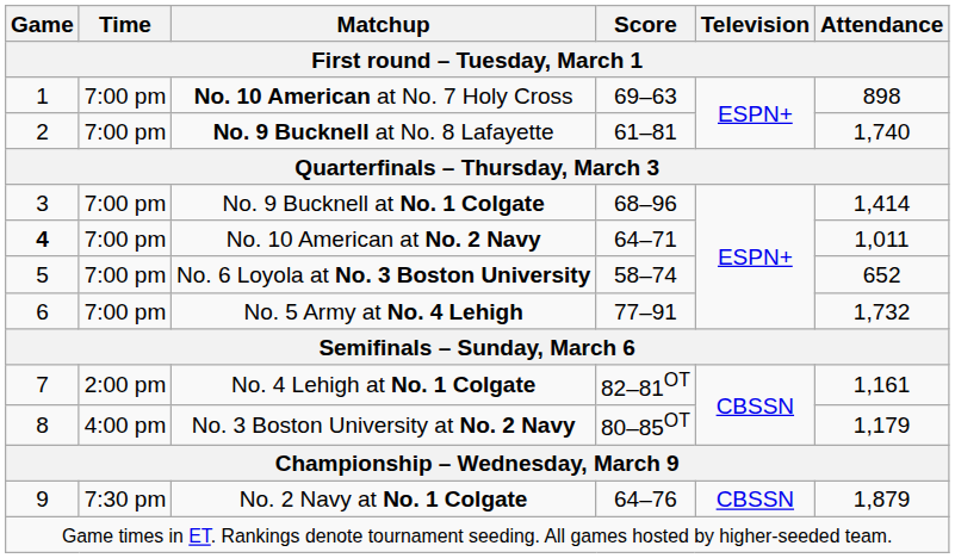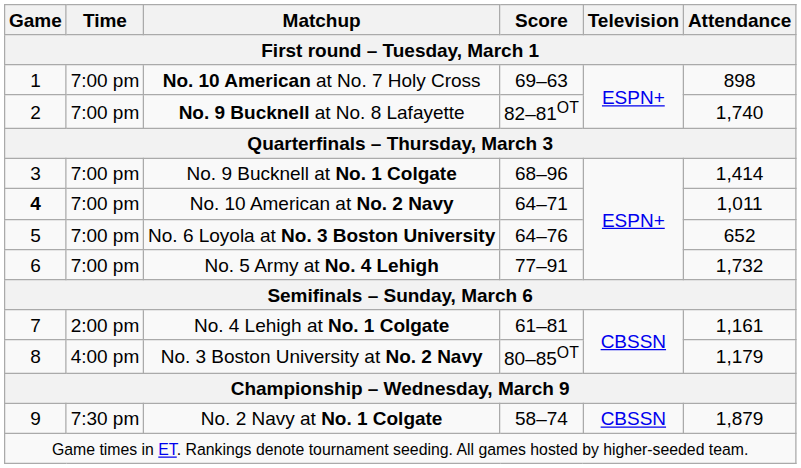No. 9 Bucknell at No. 8 Lafayette | Score: 61–81 -> 82–81OT
No. 6 Loyola at No. 3 Boston University | Score: 58–74 -> 64–76
No. 4 Lehigh at No. 1 Colgate | Score: 82–81OT -> 61–81
No. 2 Navy at No. 1 Colgate | Score: 64–76 -> 58–74
